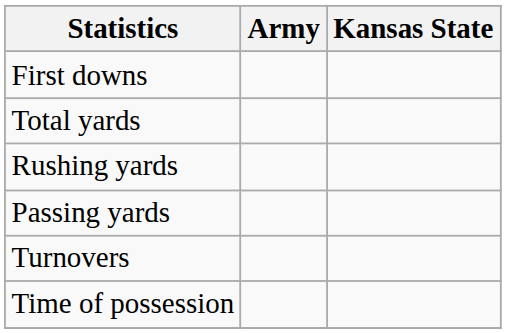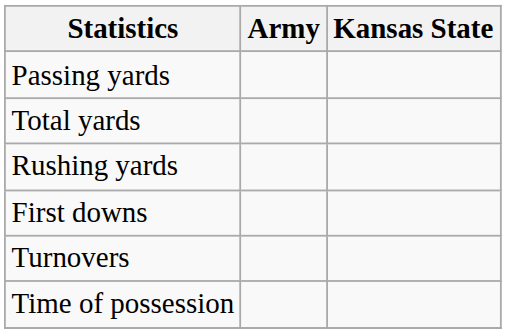rows swapped: First downs <-> Passing yards
